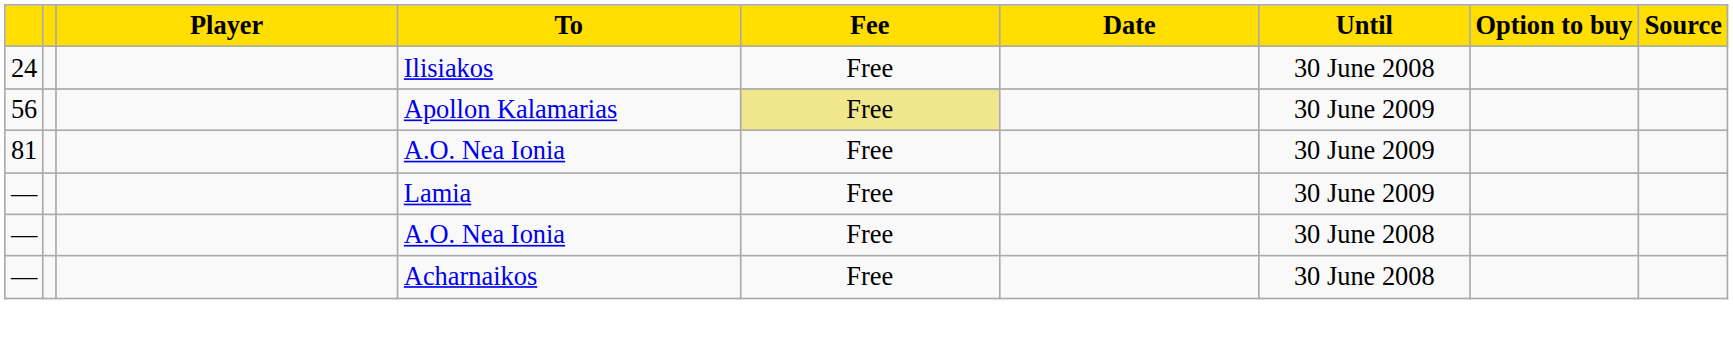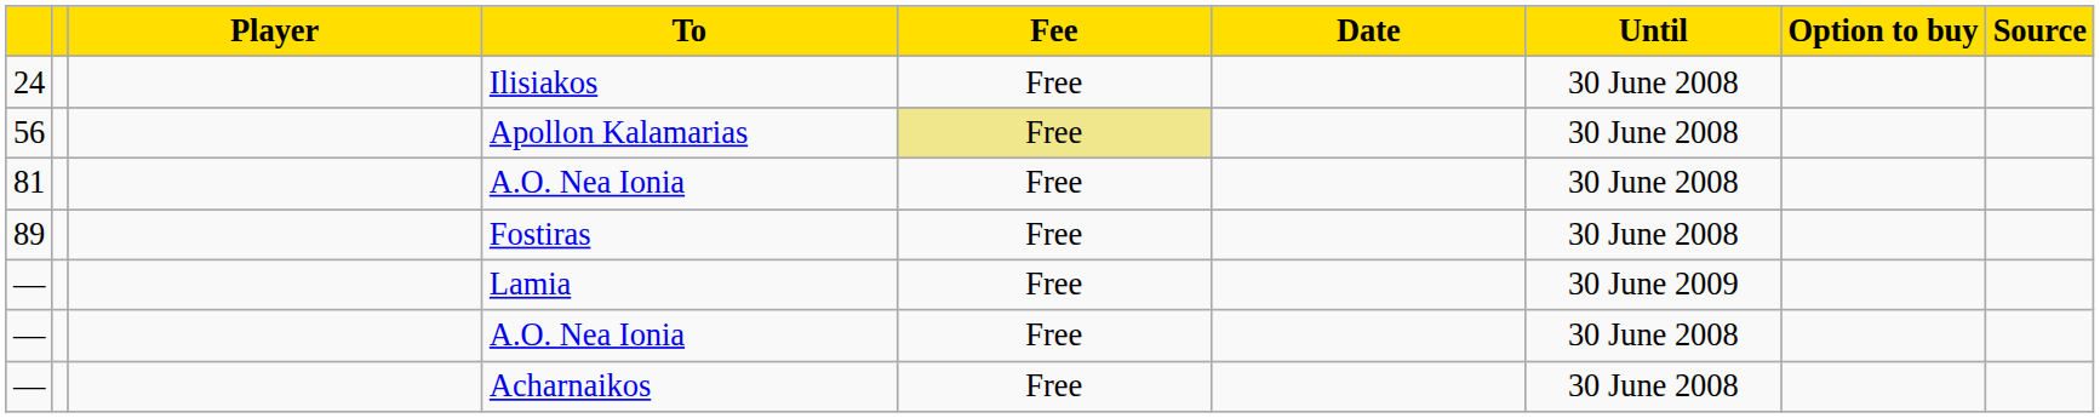Apollon Kalamarias | Until: 30 June 2009 -> 30 June 2008
81 / A.O. Nea Ionia | Until: 30 June 2009 -> 30 June 2008
+ row: 89 | Fostiras | Free | 30 June 2008
